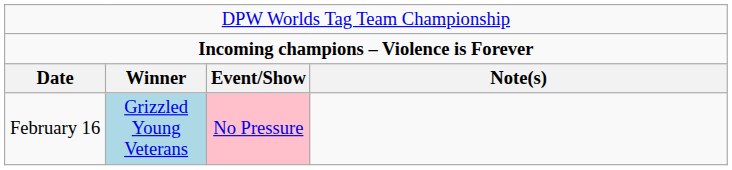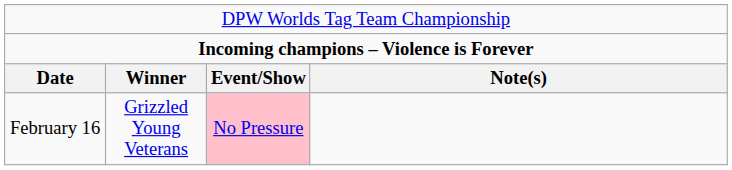February 16 | column 2: lightblue background -> no background
